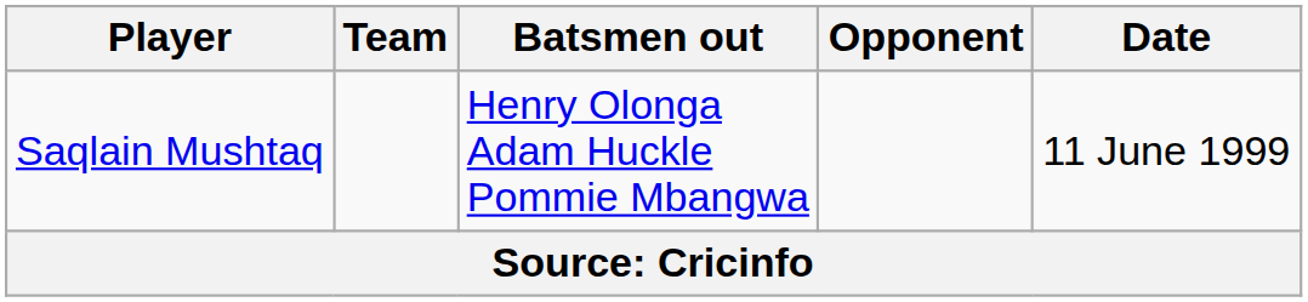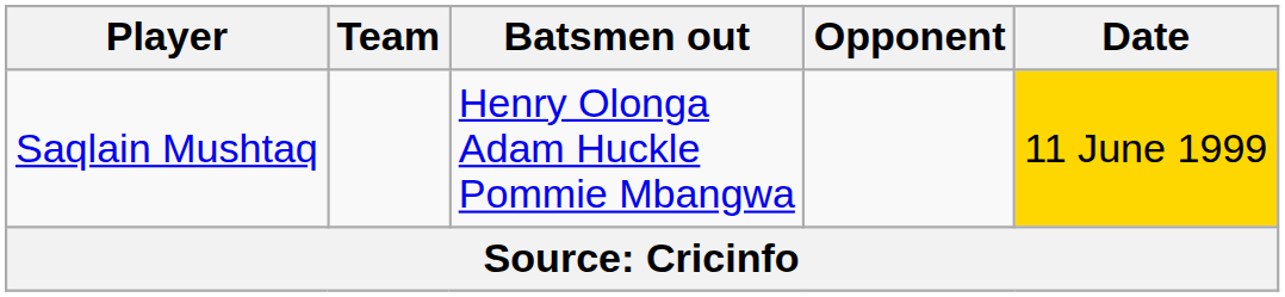Saqlain Mushtaq | Date: no background -> gold background
